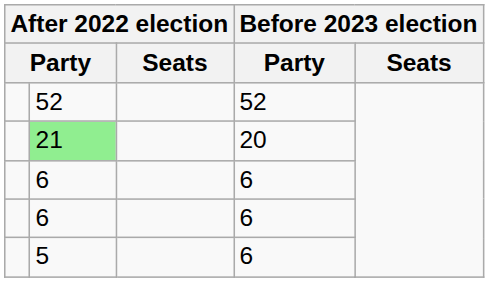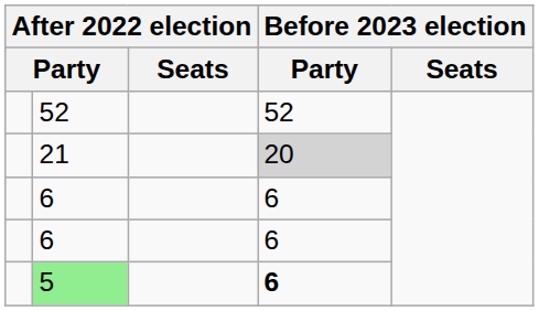21 | column 2: lightgreen background -> no background
21 | column 4: no background -> lightgrey background
5 | column 2: no background -> lightgreen background
5 | column 4: normal -> bold
